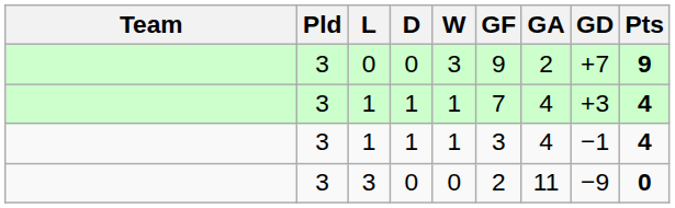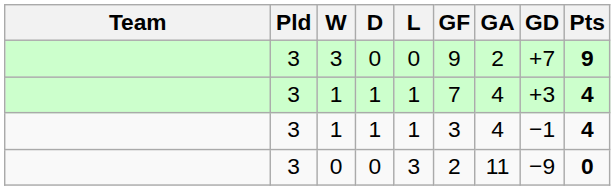columns swapped: W <-> L
